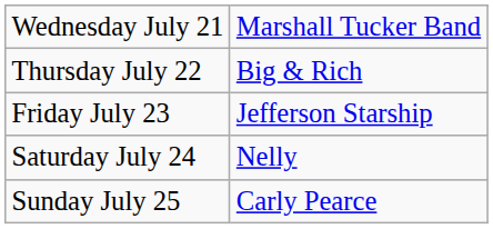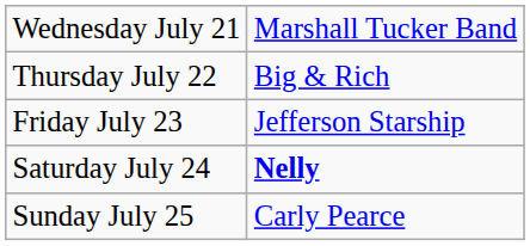Saturday July 24 | column 2: normal -> bold
